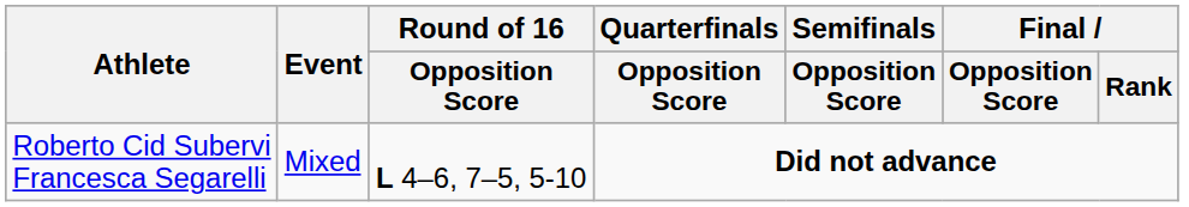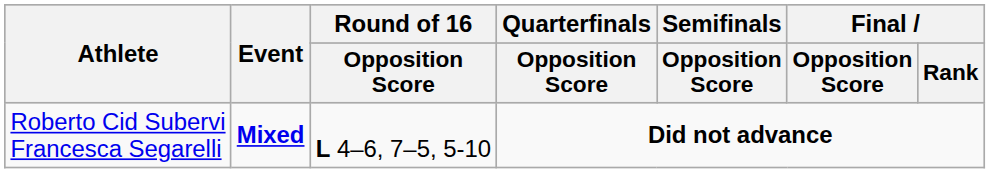Roberto Cid Subervi Francesca Segarelli | Event: normal -> bold
